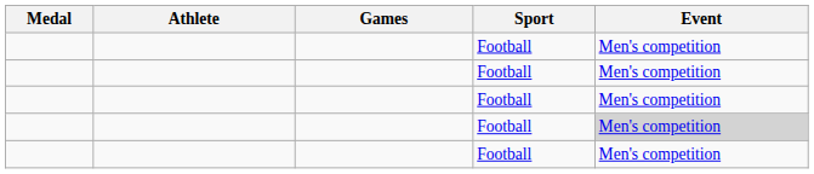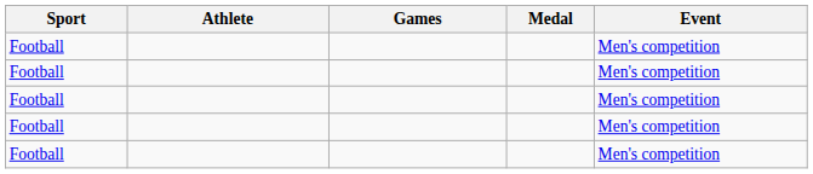columns swapped: Medal <-> Sport
row 5 | Event: lightgrey background -> no background
